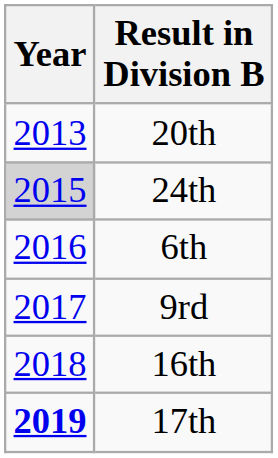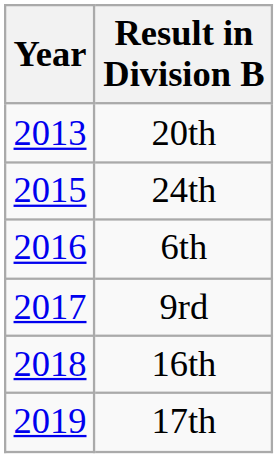24th | Year: lightgrey background -> no background
17th | Year: bold -> normal
